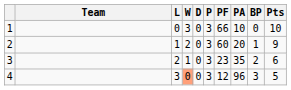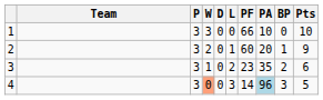columns swapped: P <-> L
4 | PF: 12 -> 14
4 | PA: no background -> lightblue background
